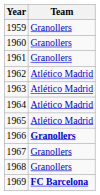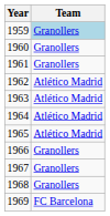1959 | Team: no background -> lightblue background
1966 | Team: bold -> normal
1969 | Team: bold -> normal
